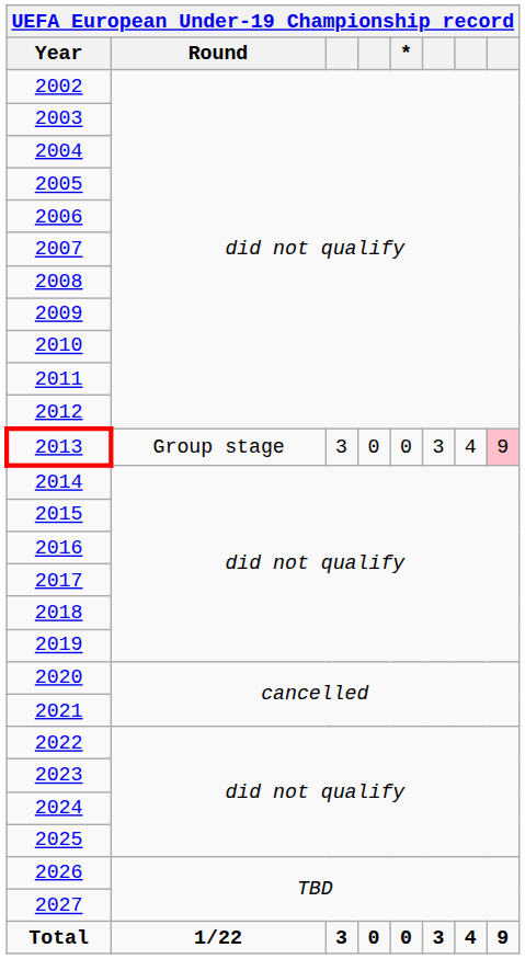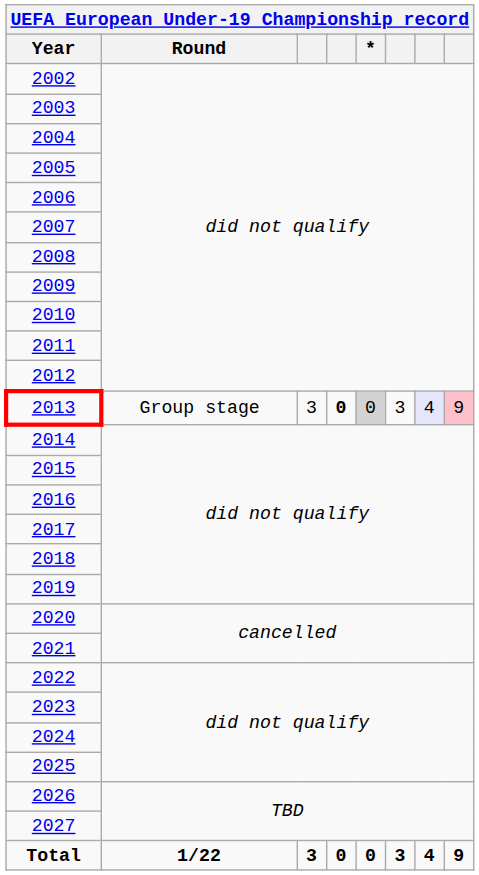2013 | column 4: normal -> bold
2013 | UEFA European Under-19 Championship record / *: no background -> lightgrey background
2013 | column 7: no background -> lavender background
